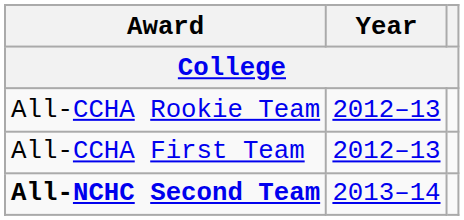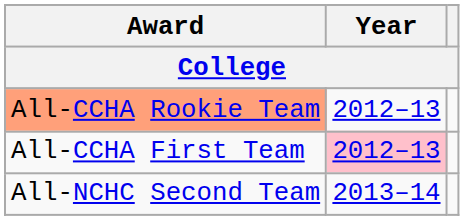row 3 | Award: no background -> lightsalmon background
row 4 | Year: no background -> pink background
row 5 | Award: bold -> normal
